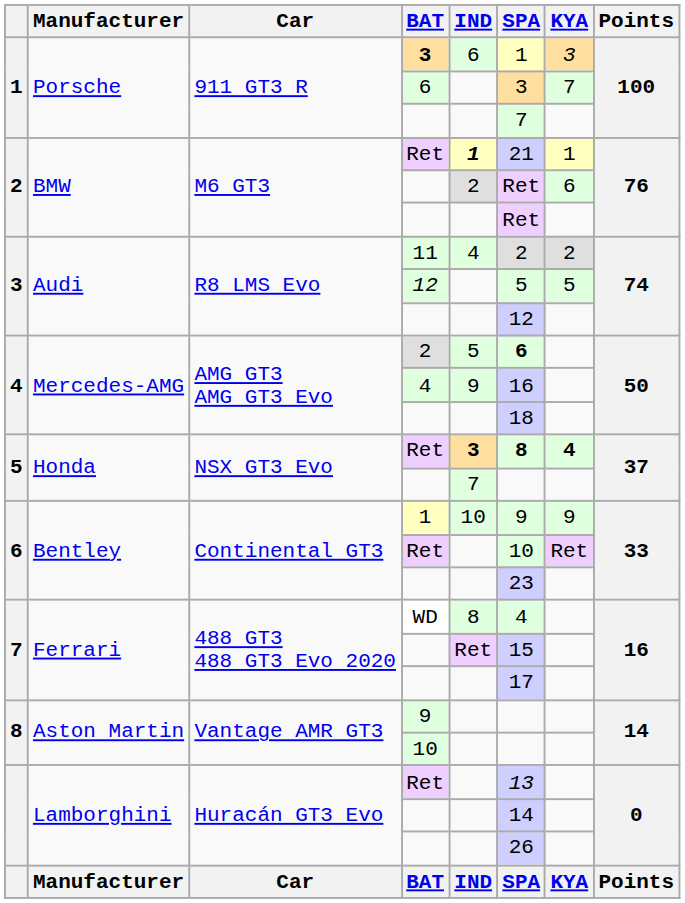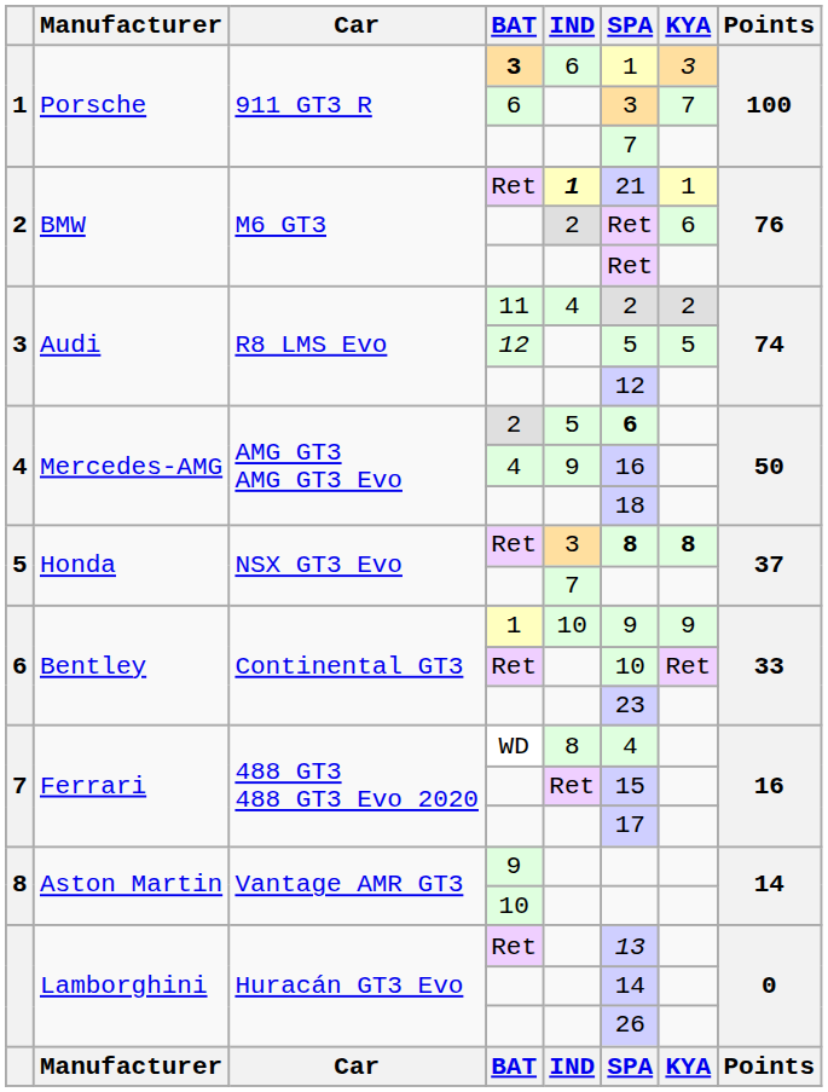5 / Ret | IND: bold -> normal
5 / Ret | KYA: 4 -> 8
